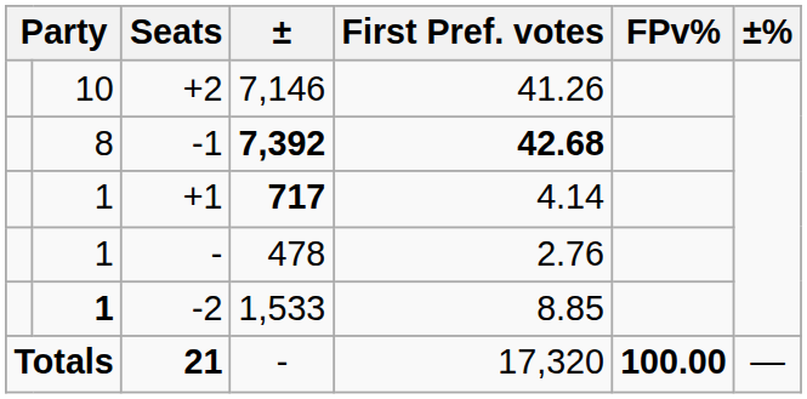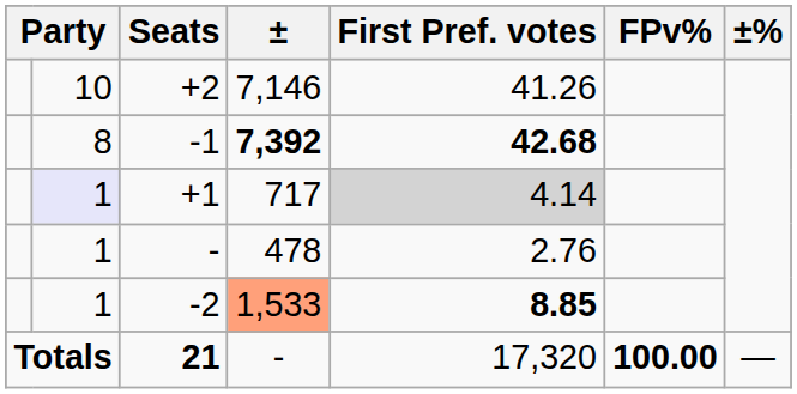+1 | column 2: no background -> lavender background
+1 | ±: bold -> normal
+1 | First Pref. votes: no background -> lightgrey background
-2 | column 2: bold -> normal
-2 | ±: no background -> lightsalmon background
-2 | First Pref. votes: normal -> bold
